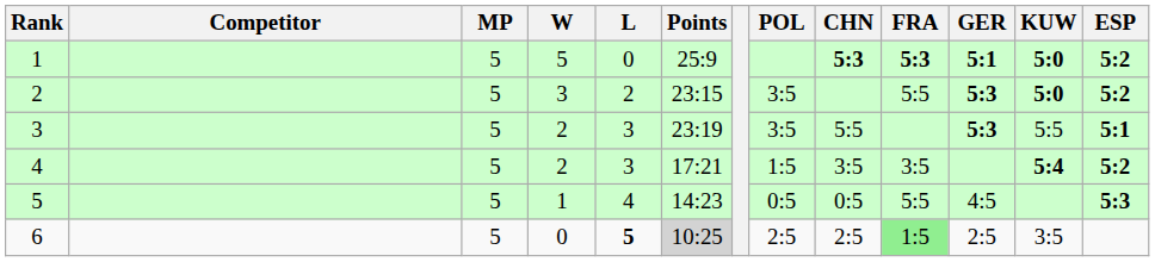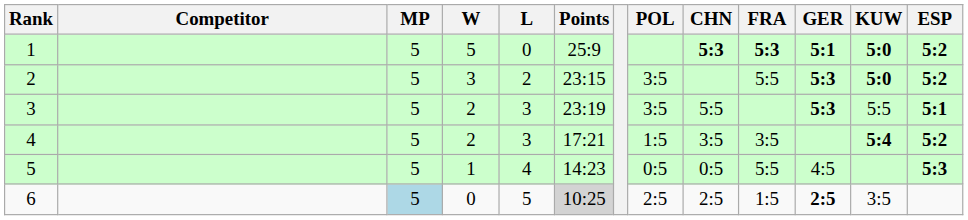6 | MP: no background -> lightblue background
6 | L: bold -> normal
6 | FRA: lightgreen background -> no background
6 | GER: normal -> bold
